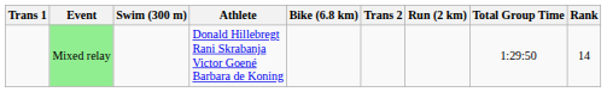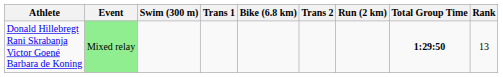columns swapped: Athlete <-> Trans 1
row 2 | Total Group Time: normal -> bold
row 2 | Rank: 14 -> 13
